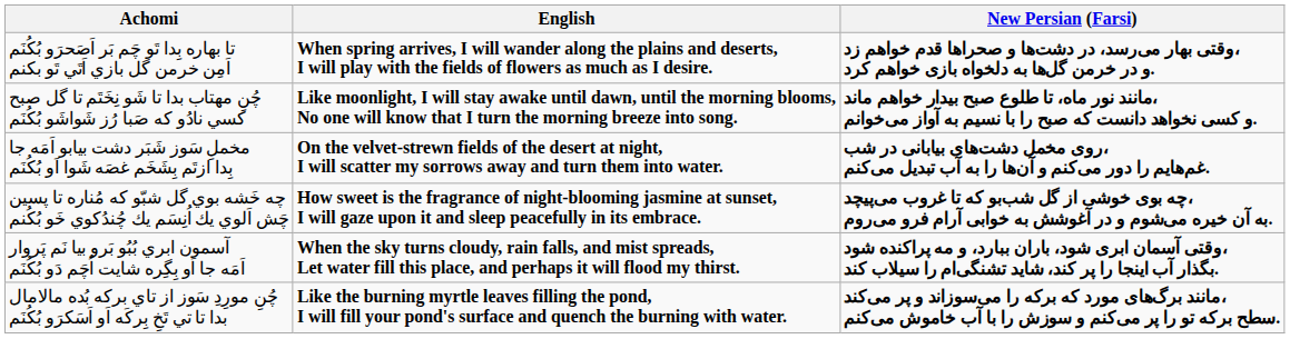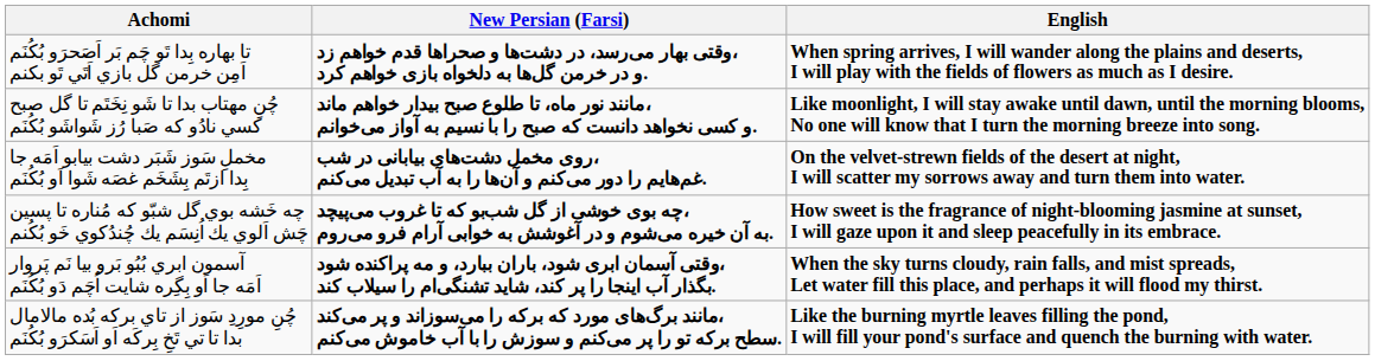columns swapped: New Persian (Farsi) <-> English
